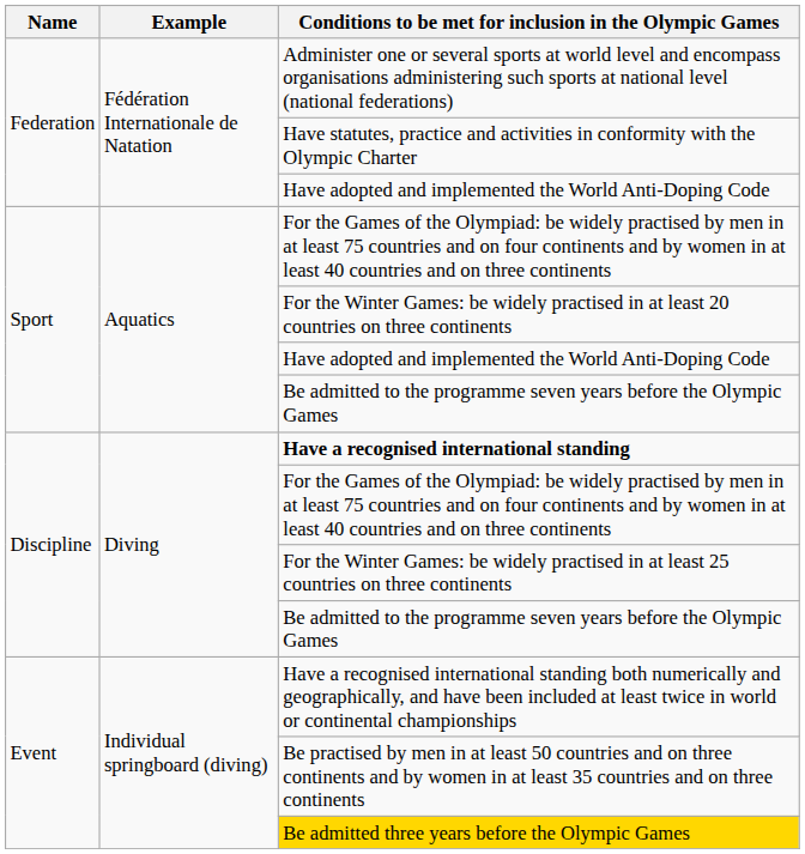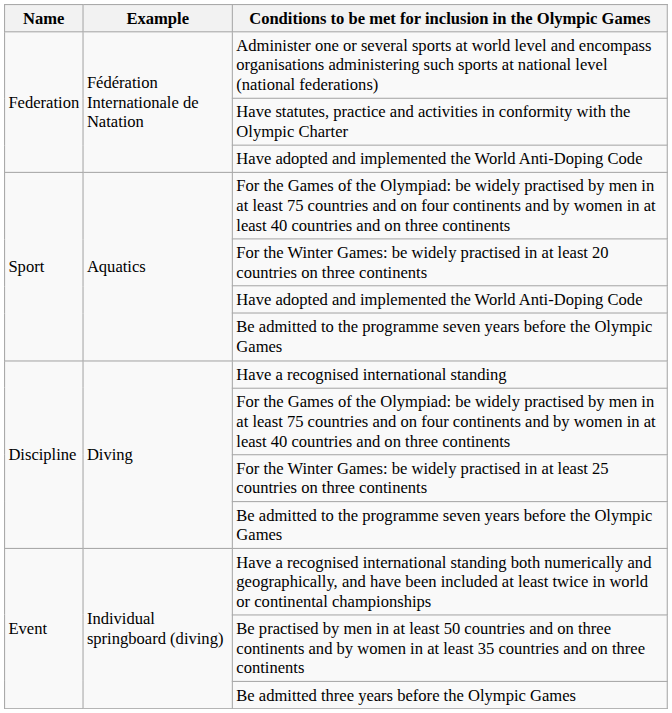Have a recognised international standing | Conditions to be met for inclusion in the Olympic Games: bold -> normal
Be admitted three years before the Olympic Games | Conditions to be met for inclusion in the Olympic Games: gold background -> no background
